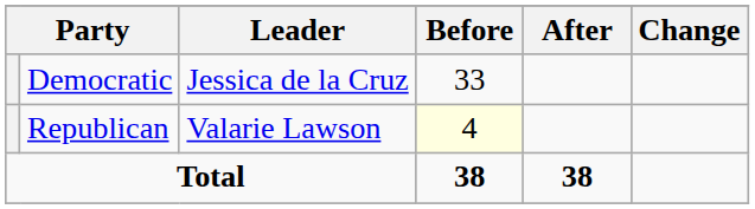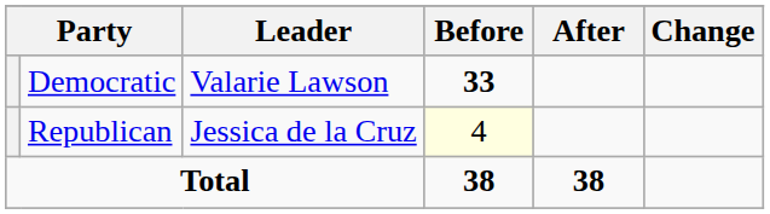Democratic | Leader: Jessica de la Cruz -> Valarie Lawson
Democratic | Before: normal -> bold
Republican | Leader: Valarie Lawson -> Jessica de la Cruz
